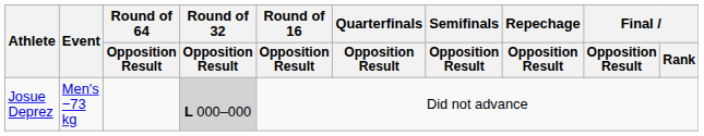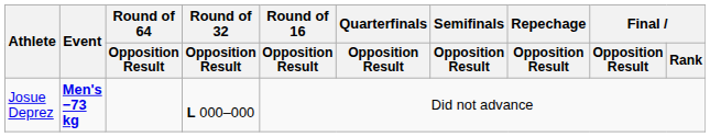Josue Deprez | Event: normal -> bold
Josue Deprez | Round of 32 / Opposition Result: lightgrey background -> no background
